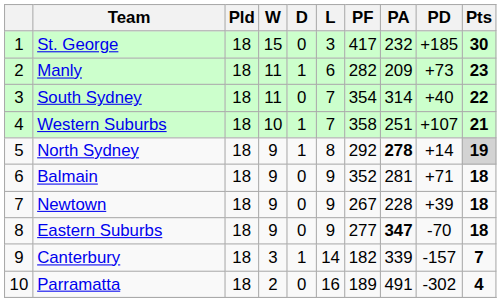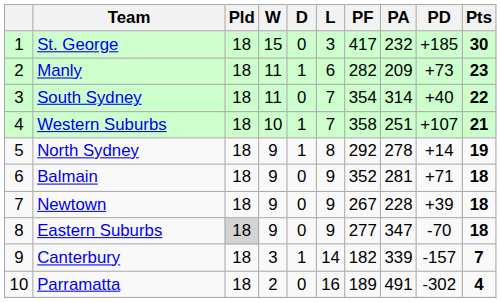North Sydney | PA: bold -> normal
North Sydney | Pts: lightgrey background -> no background
Eastern Suburbs | Pld: no background -> lightgrey background
Eastern Suburbs | PA: bold -> normal
